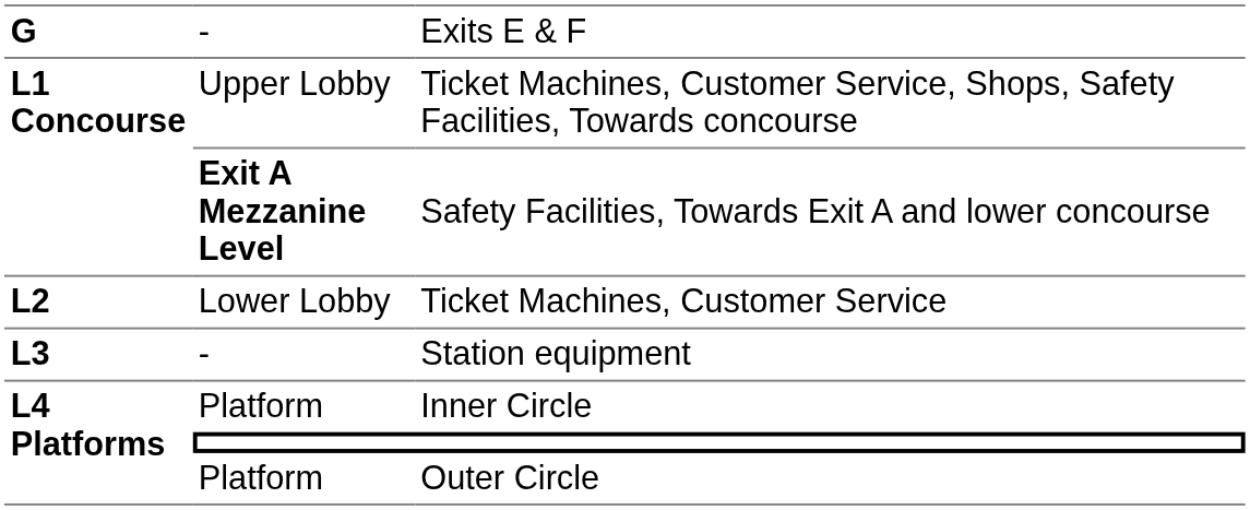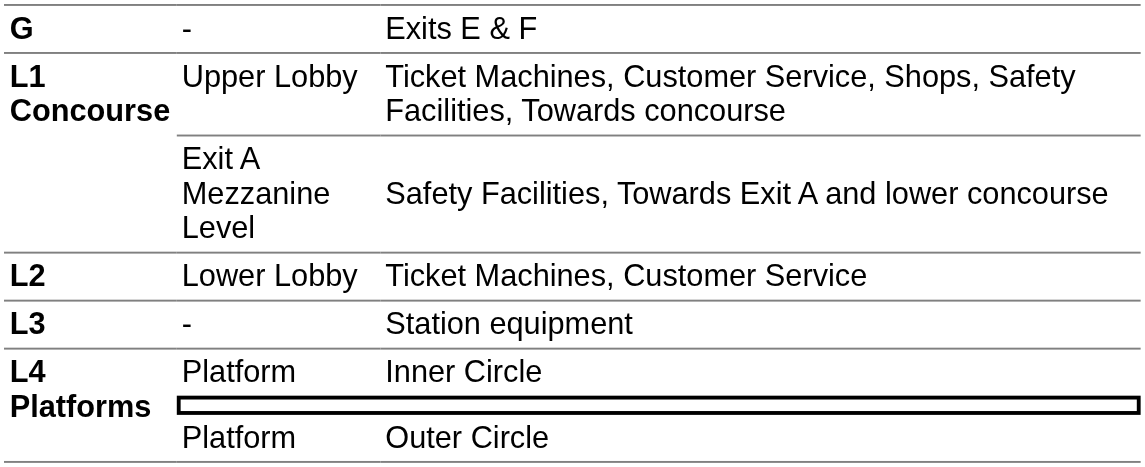Safety Facilities, Towards Exit A and lower concourse | column 2: bold -> normal
